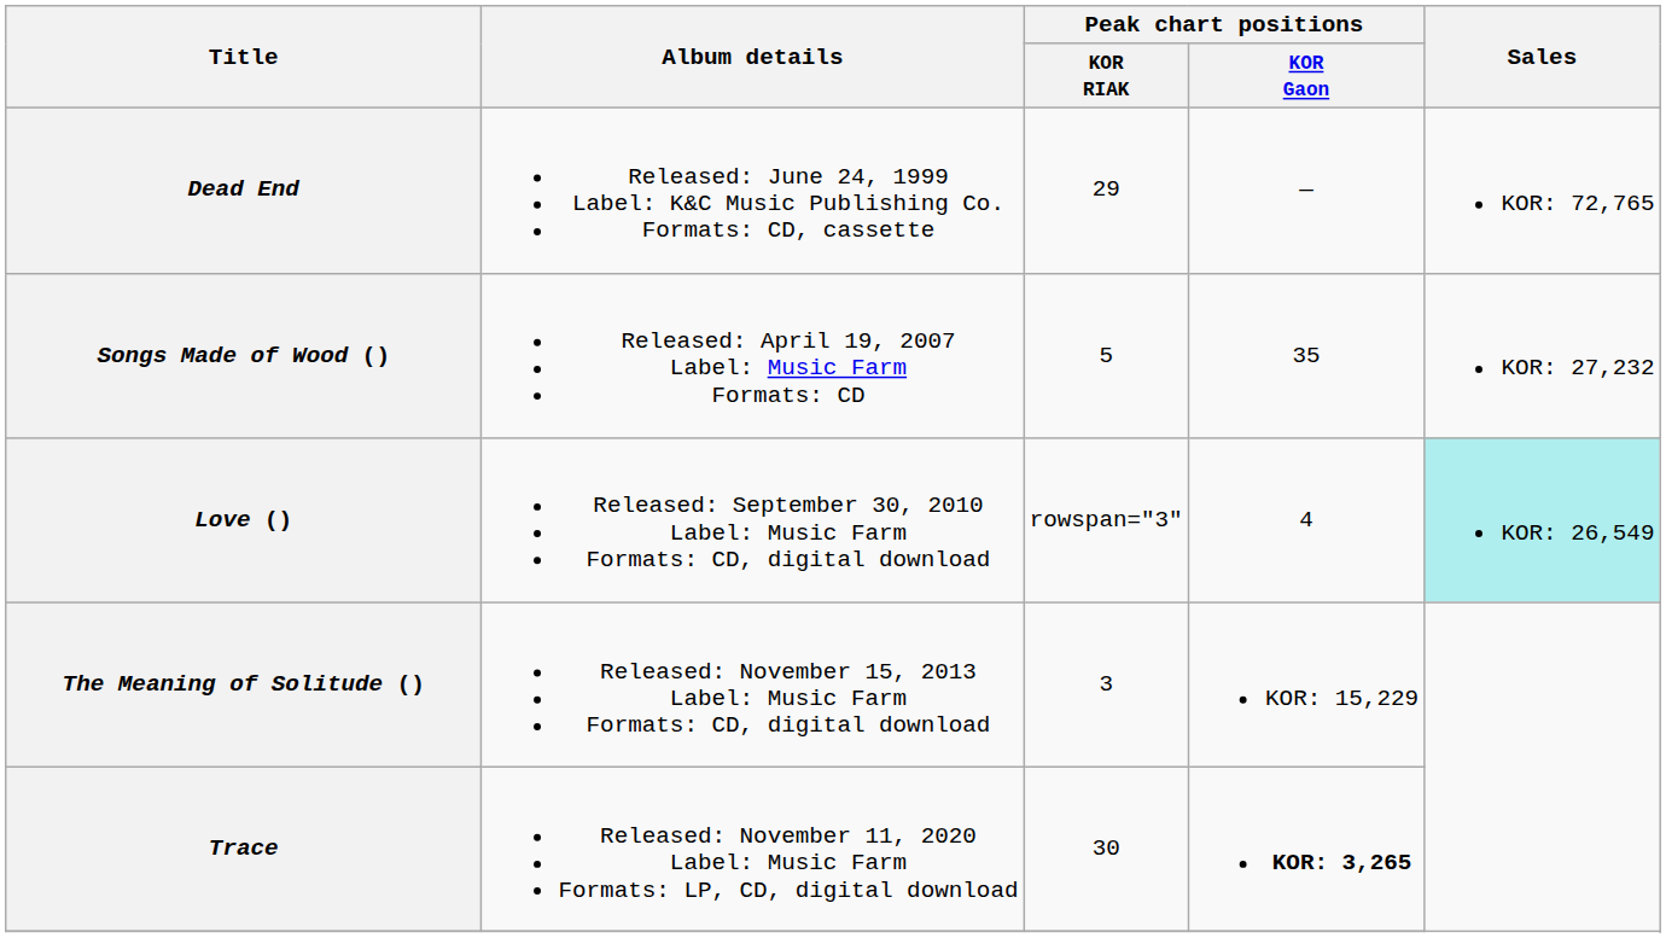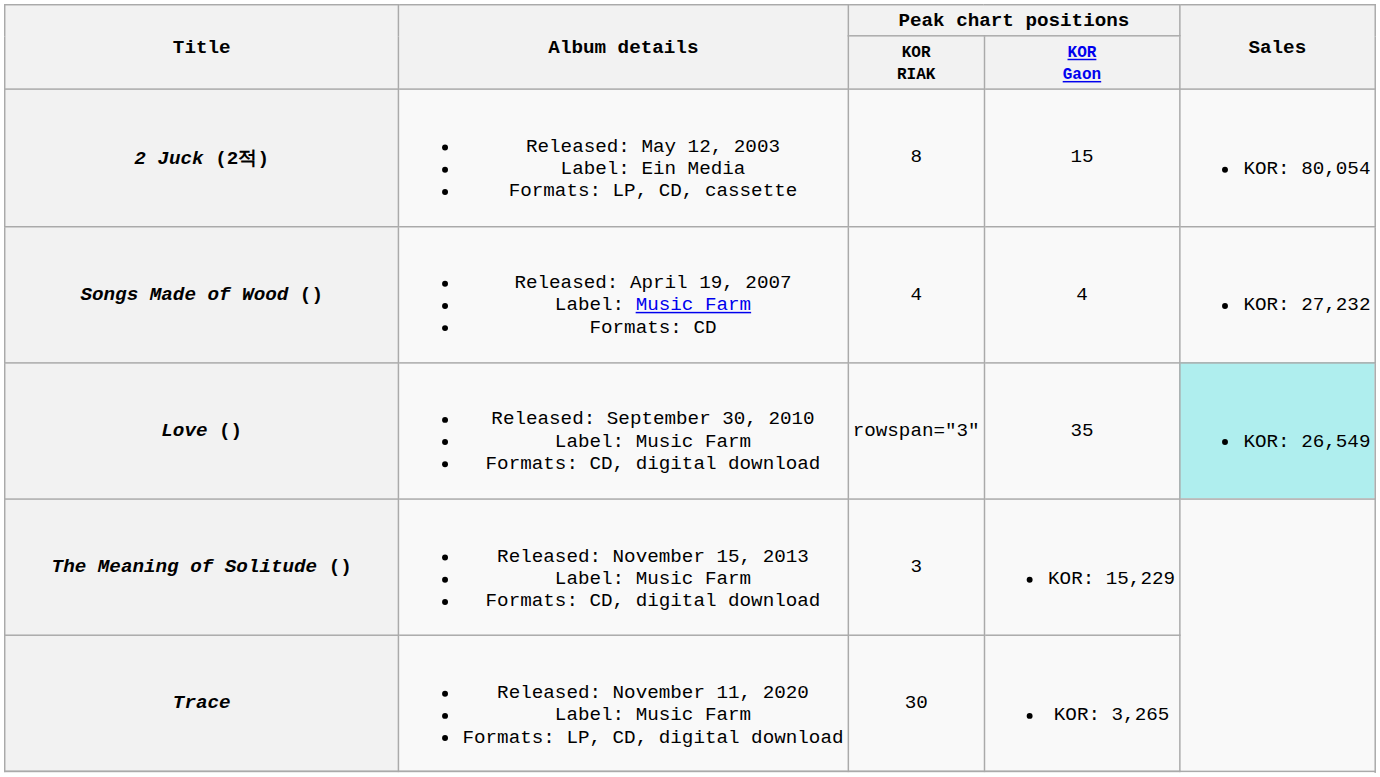- row: Dead End | Released: June 24, 1999 Label: K&C Music Publishing Co. Formats: CD, cassette | 29 | — | KOR: 72,765
+ row: 2 Juck (2적) | Released: May 12, 2003 Label: Ein Media Formats: LP, CD, cassette | 8 | 15 | KOR: 80,054
Songs Made of Wood () | Peak chart positions / KOR RIAK: 5 -> 4
Songs Made of Wood () | Peak chart positions / KOR Gaon: 35 -> 4
Love () | Peak chart positions / KOR Gaon: 4 -> 35
Trace | Peak chart positions / KOR Gaon: bold -> normal
